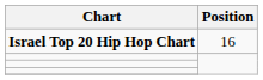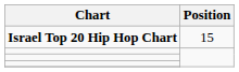row 2 | Position: 16 -> 15
